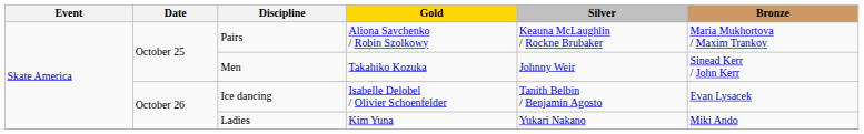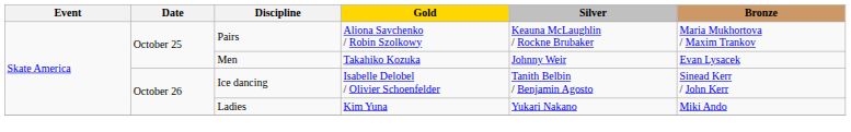Men | Bronze: Sinead Kerr / John Kerr -> Evan Lysacek
Ice dancing | Bronze: Evan Lysacek -> Sinead Kerr / John Kerr
